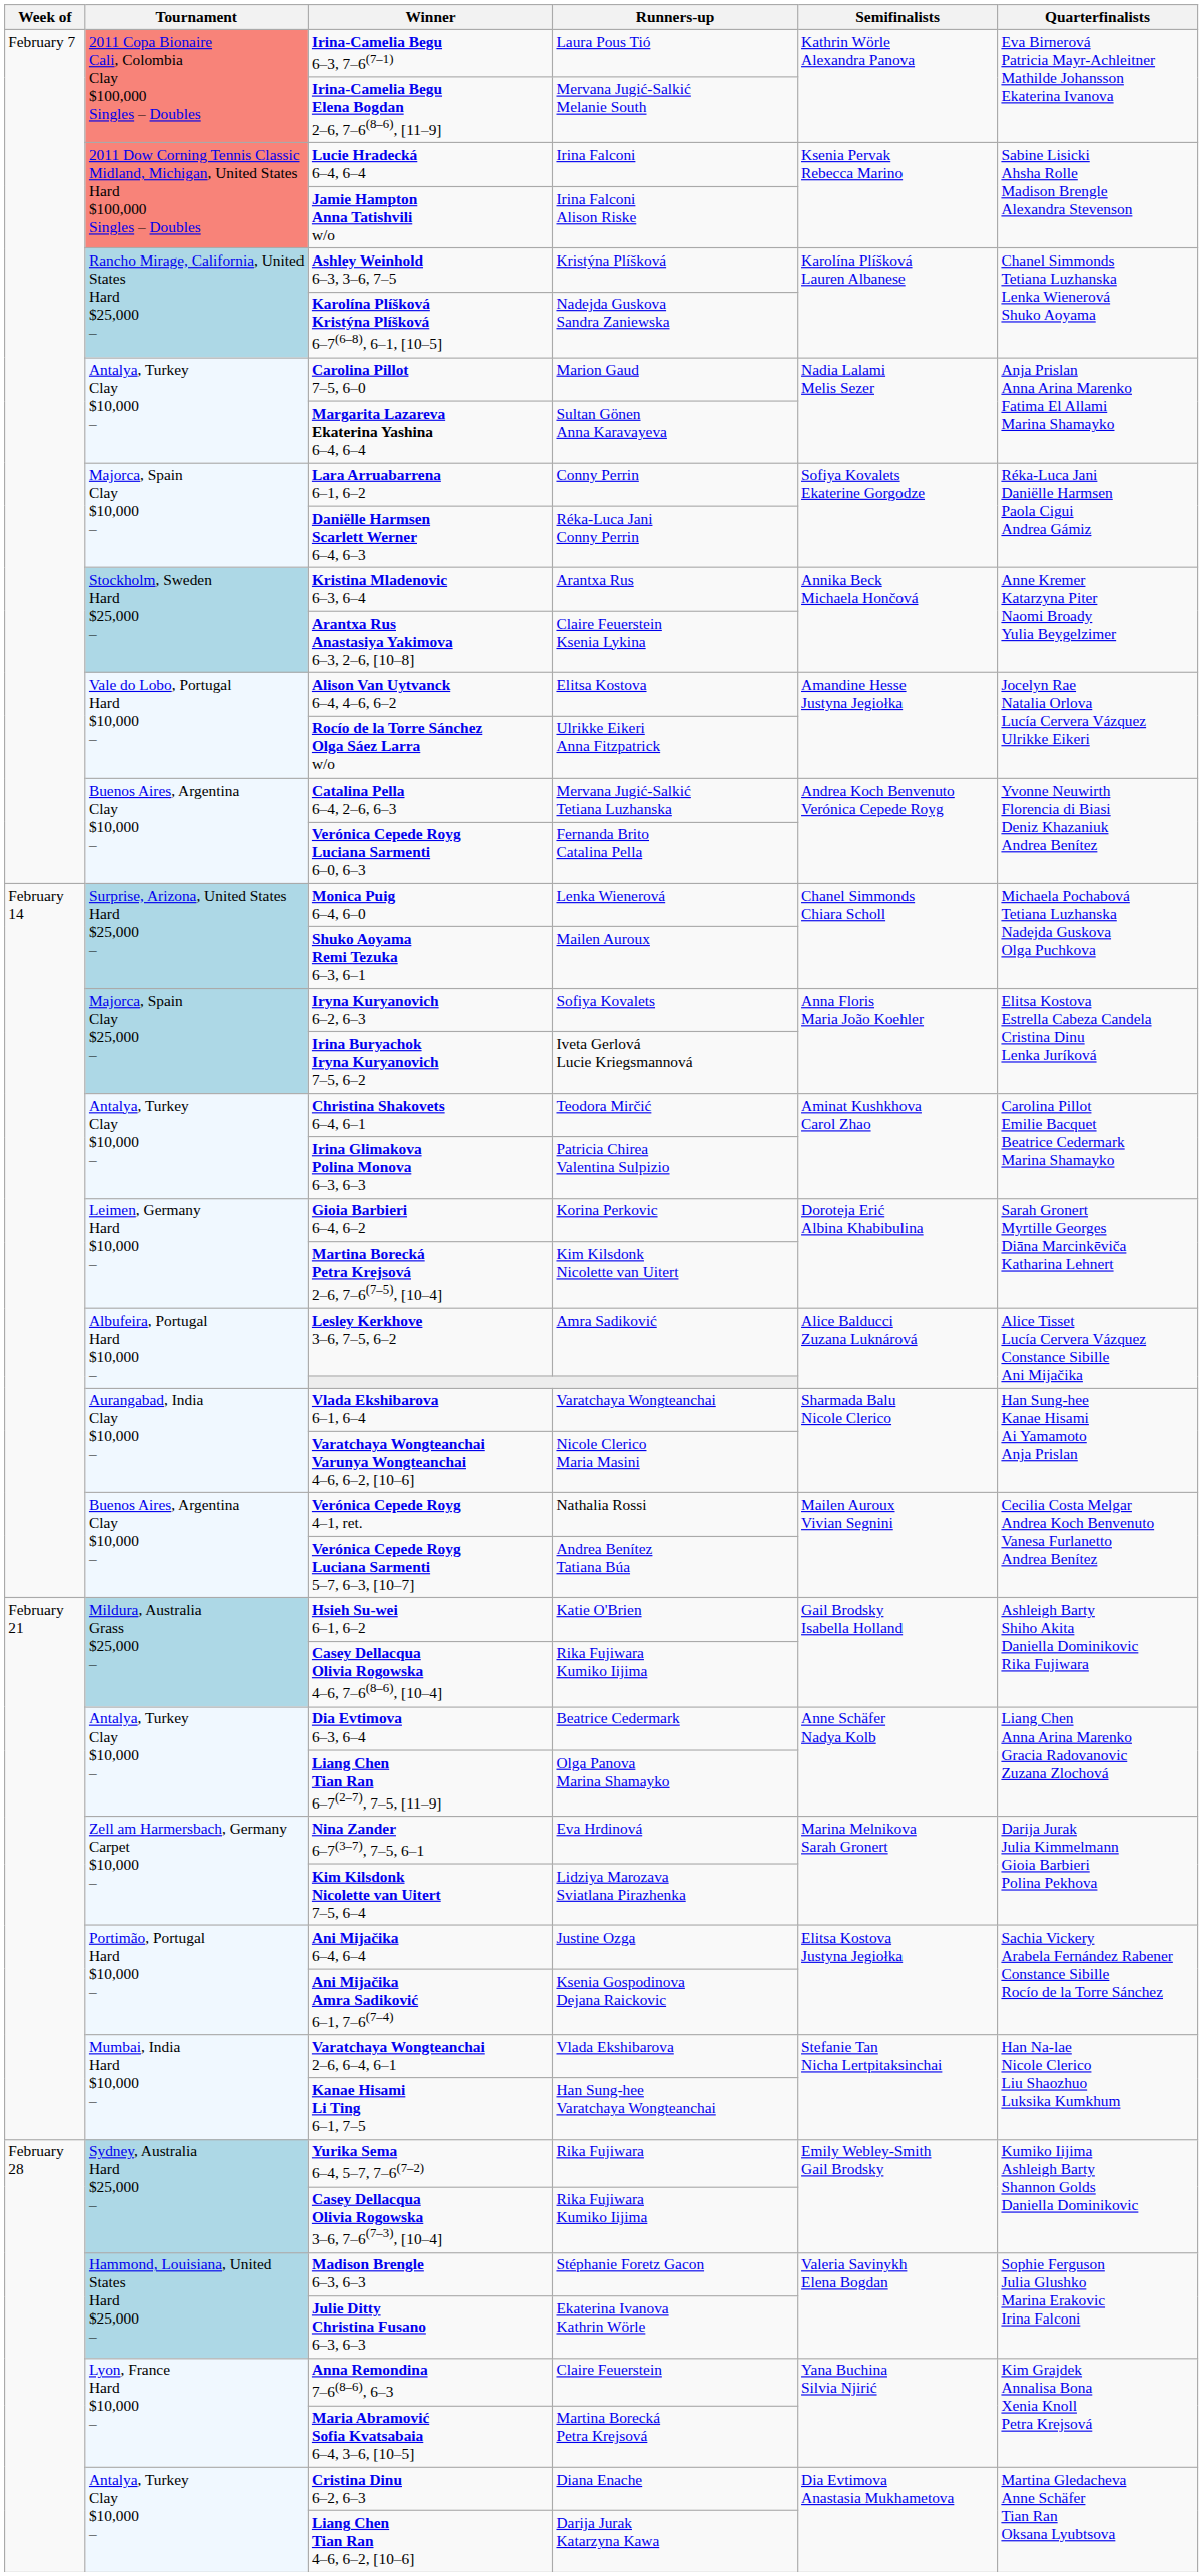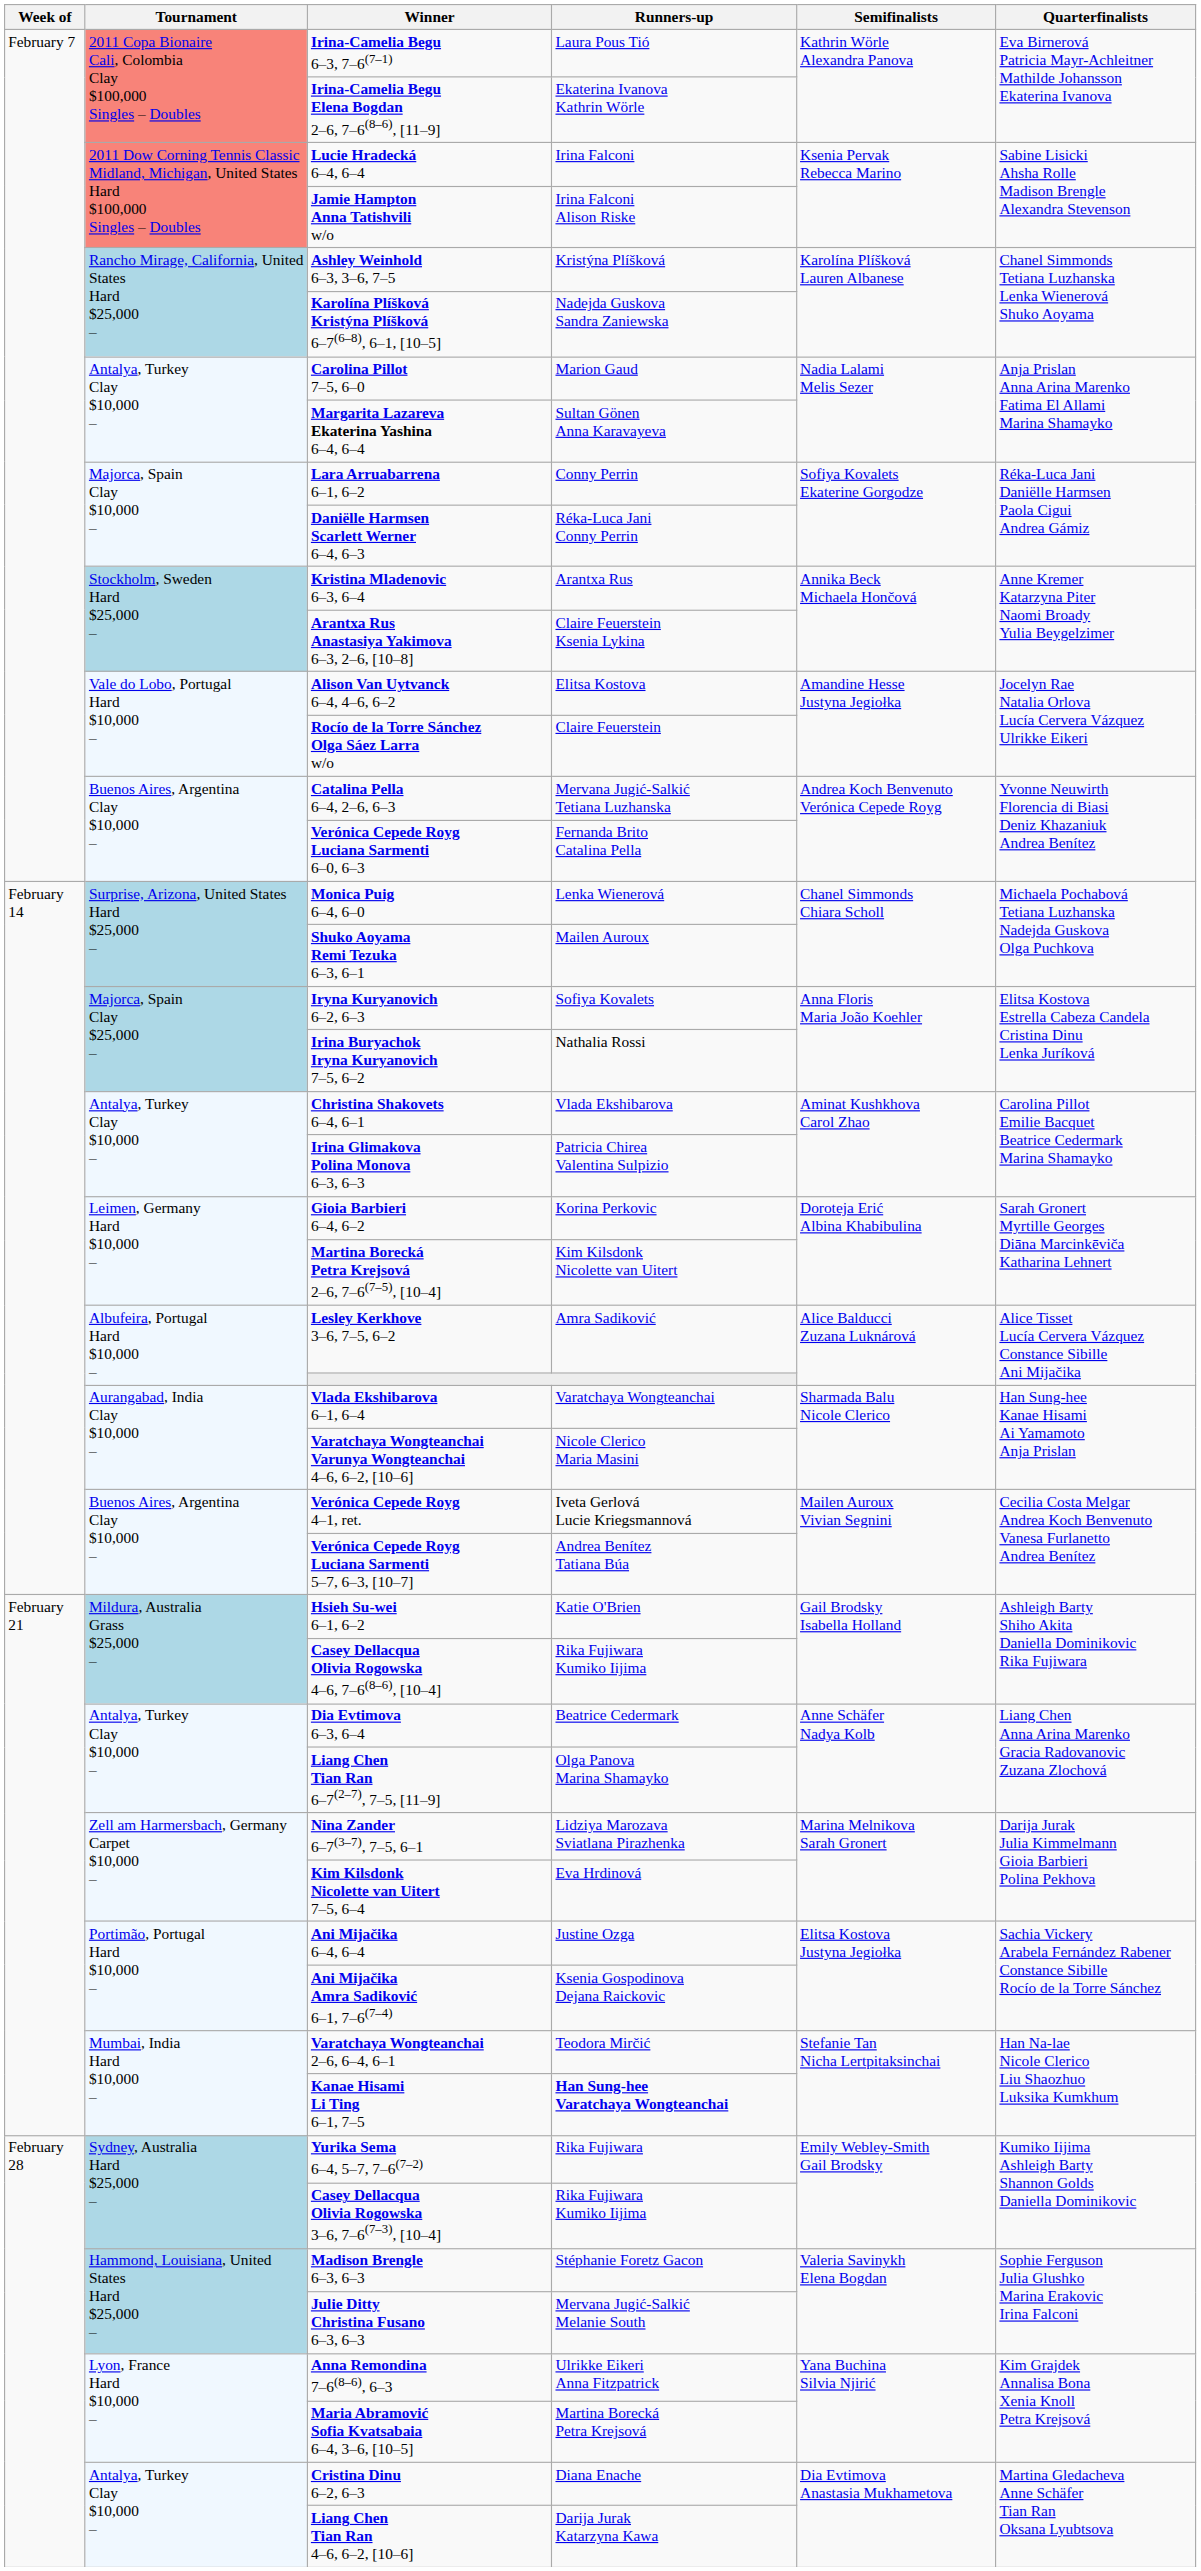Irina-Camelia Begu Elena Bogdan 2–6, 7–6(8–6), [11–9] | Runners-up: Mervana Jugić-Salkić Melanie South -> Ekaterina Ivanova Kathrin Wörle
Rocío de la Torre Sánchez Olga Sáez Larra w/o | Runners-up: Ulrikke Eikeri Anna Fitzpatrick -> Claire Feuerstein
Irina Buryachok Iryna Kuryanovich 7–5, 6–2 | Runners-up: Iveta Gerlová Lucie Kriegsmannová -> Nathalia Rossi
Christina Shakovets 6–4, 6–1 | Runners-up: Teodora Mirčić -> Vlada Ekshibarova
Verónica Cepede Royg 4–1, ret. | Runners-up: Nathalia Rossi -> Iveta Gerlová Lucie Kriegsmannová
Nina Zander 6–7(3–7), 7–5, 6–1 | Runners-up: Eva Hrdinová -> Lidziya Marozava Sviatlana Pirazhenka
Kim Kilsdonk Nicolette van Uitert 7–5, 6–4 | Runners-up: Lidziya Marozava Sviatlana Pirazhenka -> Eva Hrdinová
Varatchaya Wongteanchai 2–6, 6–4, 6–1 | Runners-up: Vlada Ekshibarova -> Teodora Mirčić
Kanae Hisami Li Ting 6–1, 7–5 | Runners-up: normal -> bold
Julie Ditty Christina Fusano 6–3, 6–3 | Runners-up: Ekaterina Ivanova Kathrin Wörle -> Mervana Jugić-Salkić Melanie South
Anna Remondina 7–6(8–6), 6–3 | Runners-up: Claire Feuerstein -> Ulrikke Eikeri Anna Fitzpatrick
